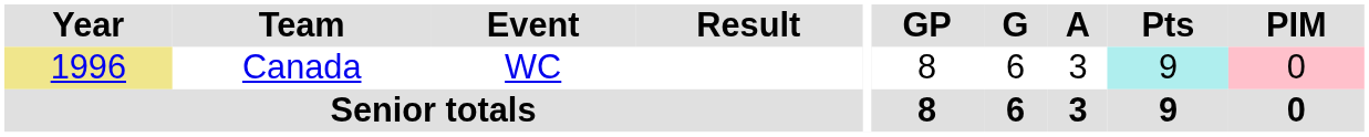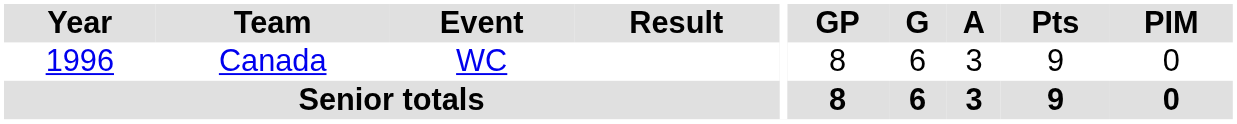Canada | Year: khaki background -> no background
Canada | Pts: paleturquoise background -> no background
Canada | PIM: pink background -> no background
